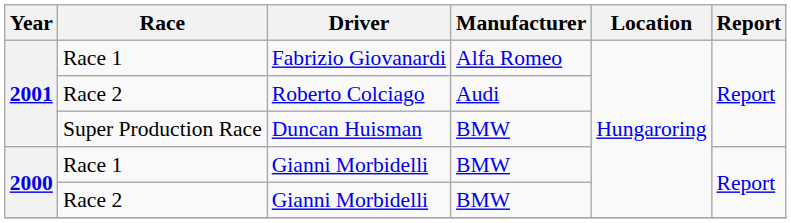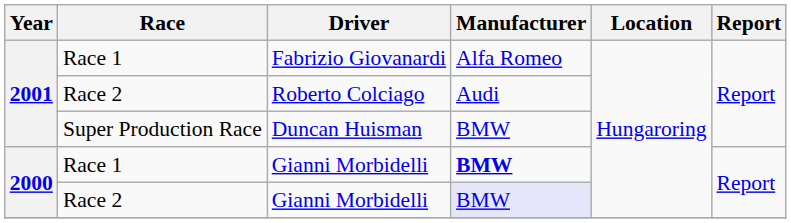Race 1 / Gianni Morbidelli | Manufacturer: normal -> bold
Race 2 / Gianni Morbidelli | Manufacturer: no background -> lavender background
